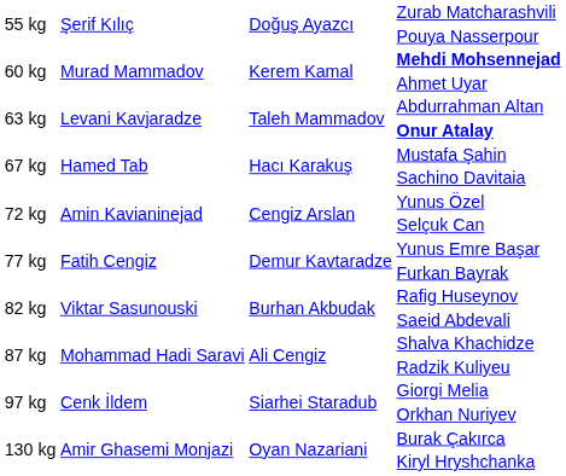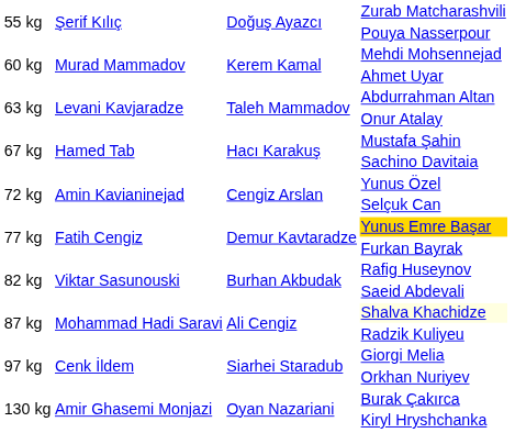Mehdi Mohsennejad | column 4: bold -> normal
Onur Atalay | column 4: bold -> normal
Yunus Emre Başar | column 4: no background -> gold background
Shalva Khachidze | column 4: no background -> lightyellow background
